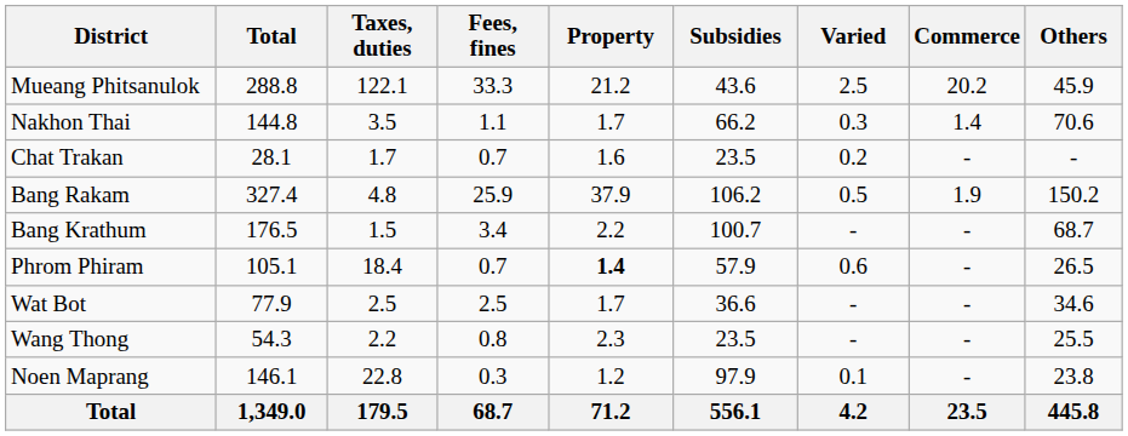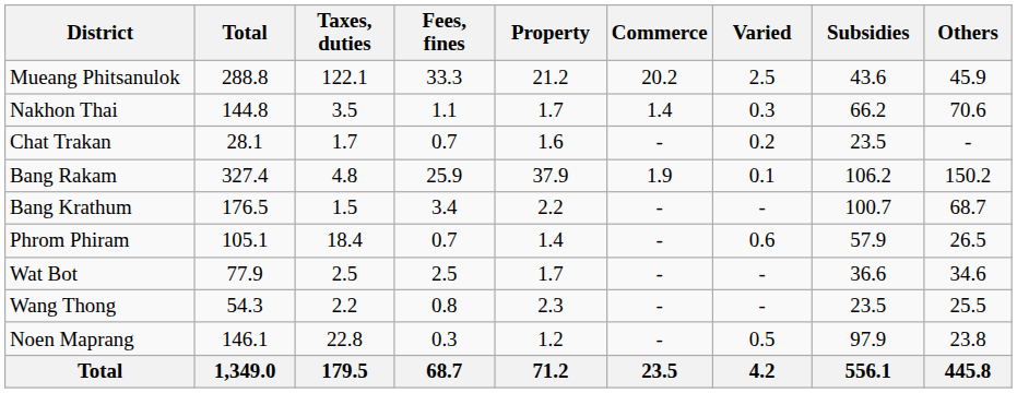columns swapped: Commerce <-> Subsidies
Bang Rakam | Varied: 0.5 -> 0.1
Phrom Phiram | Property: bold -> normal
Noen Maprang | Varied: 0.1 -> 0.5
